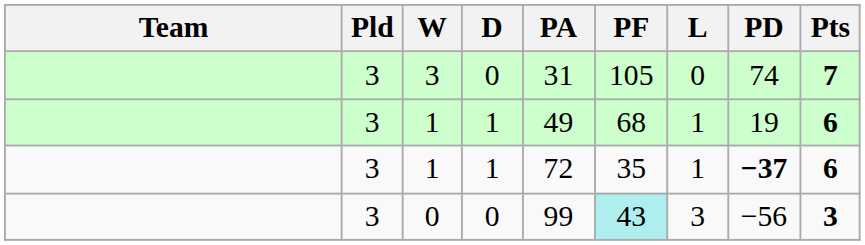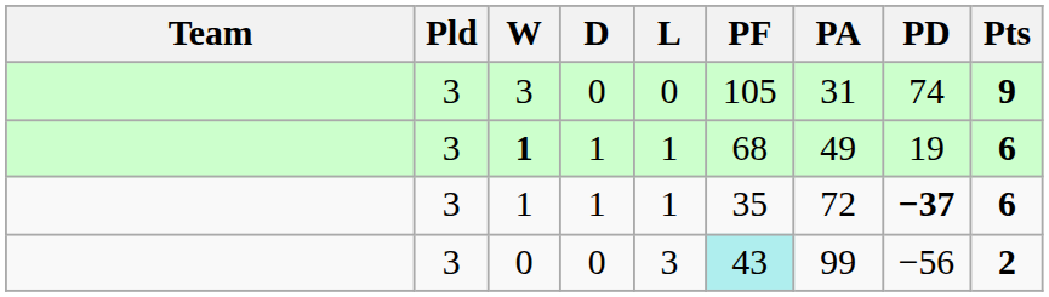columns swapped: L <-> PA
row 2 | Pts: 7 -> 9
row 3 | W: normal -> bold
row 5 | Pts: 3 -> 2
